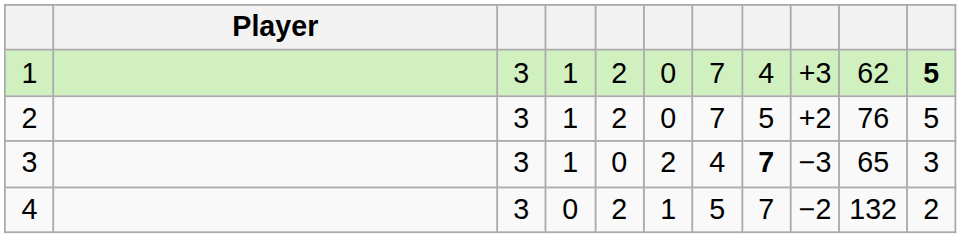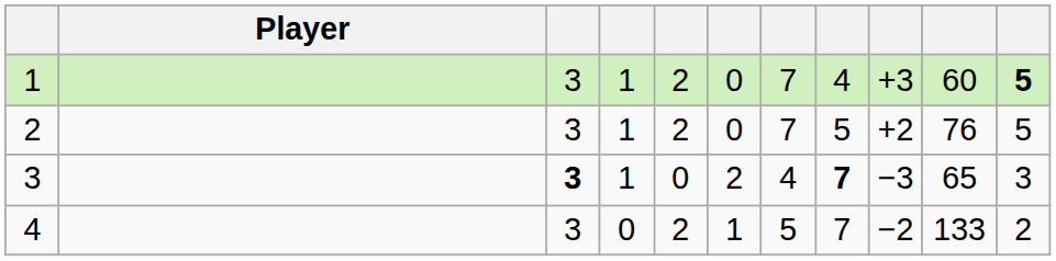row 2 | column 10: 62 -> 60
row 4 | column 3: normal -> bold
row 5 | column 10: 132 -> 133
